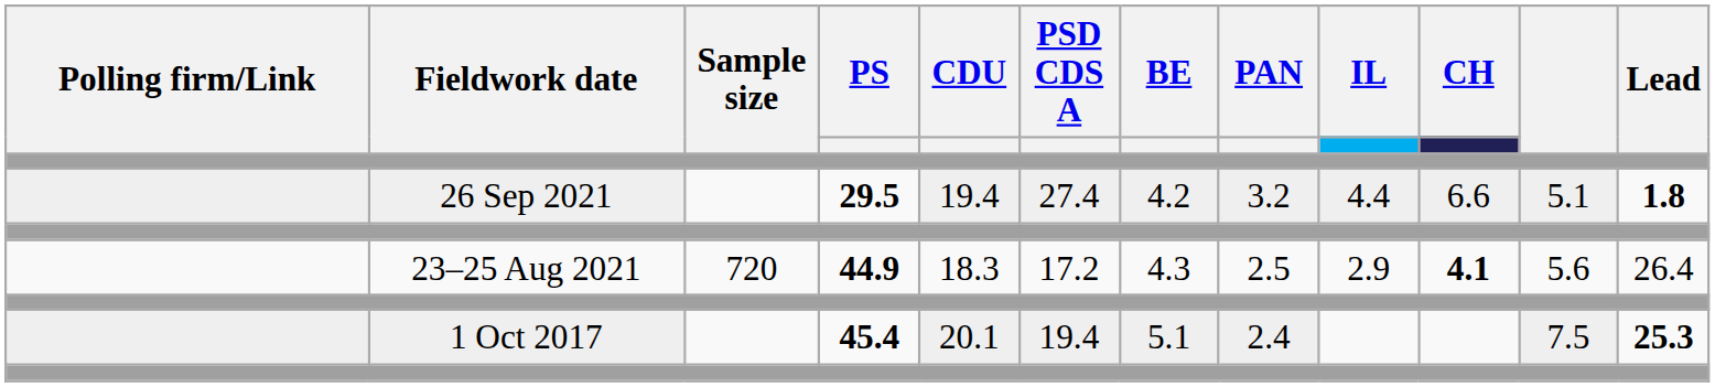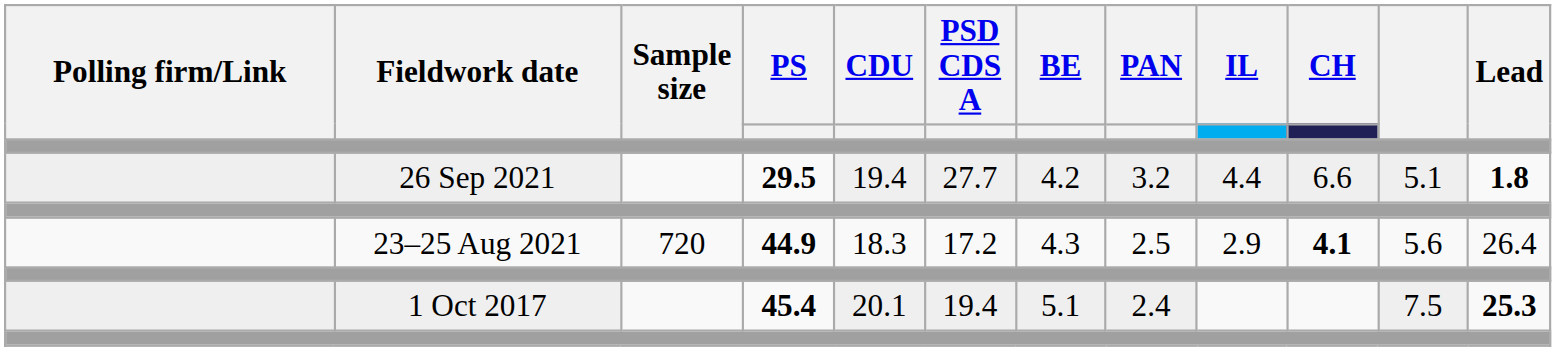26 Sep 2021 | PSD CDS A: 27.4 -> 27.7
